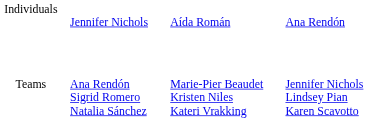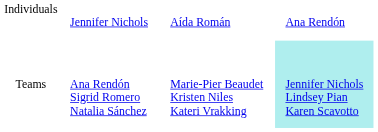Teams | column 4: no background -> paleturquoise background
